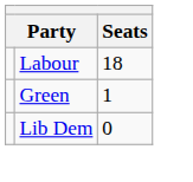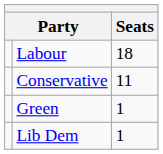+ row: Conservative | 11
Lib Dem | Seats: 0 -> 1
